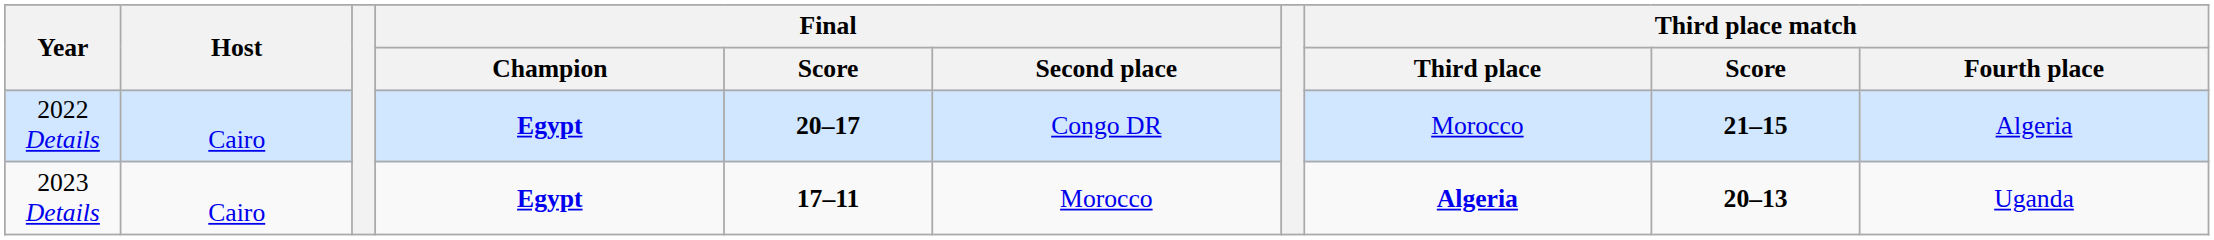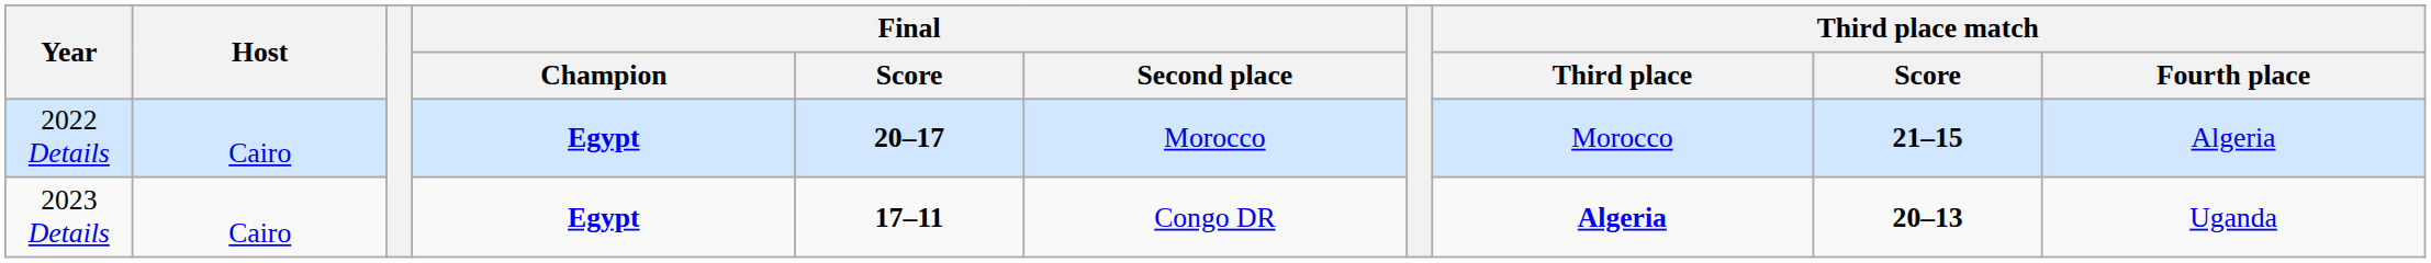2022 Details | Final / Second place: Congo DR -> Morocco
2023 Details | Final / Second place: Morocco -> Congo DR
